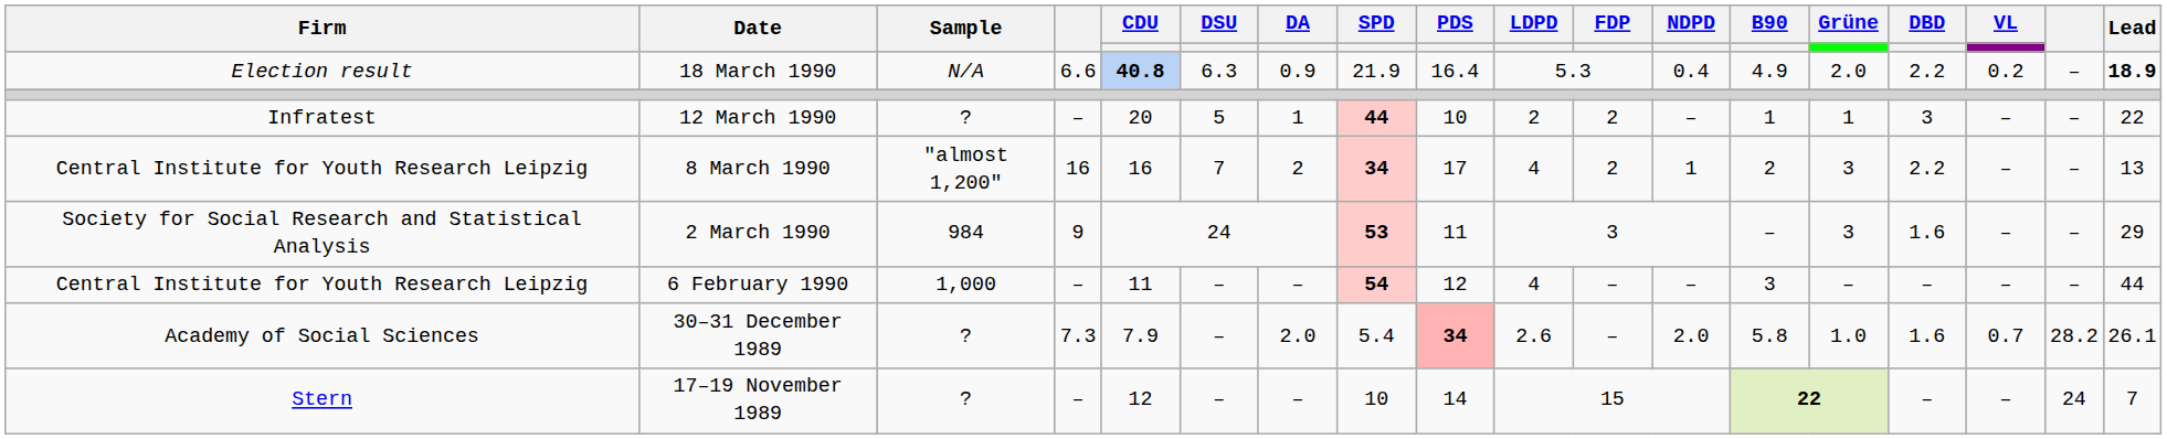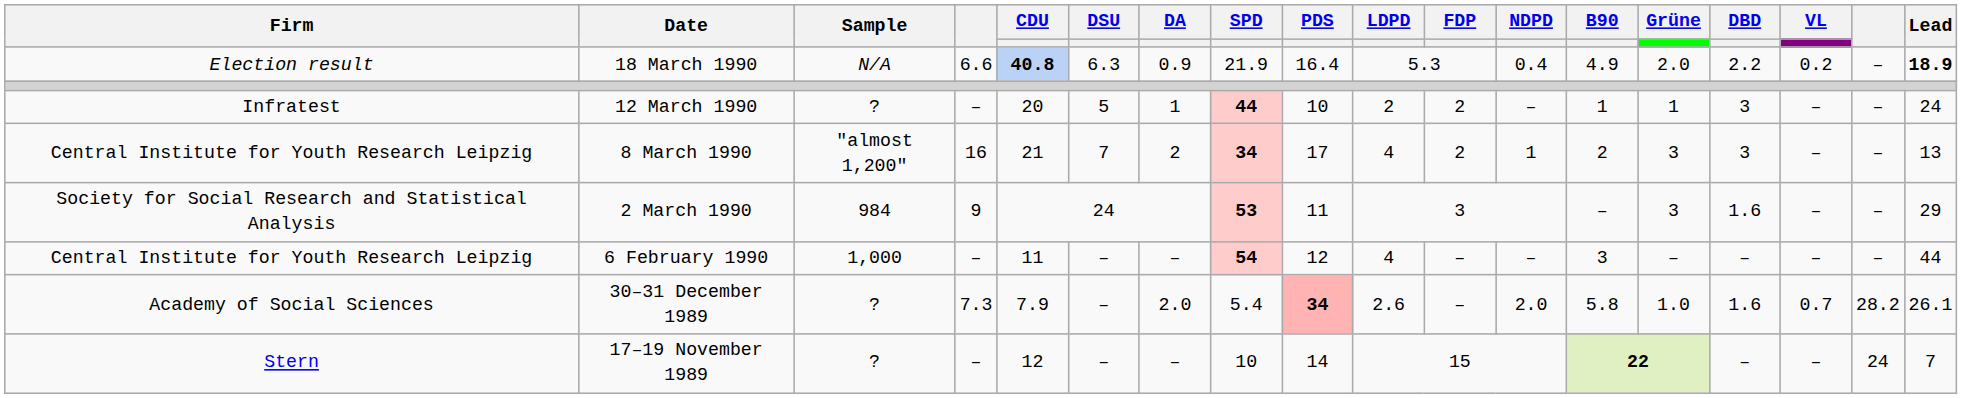12 March 1990 | Lead: 22 -> 24
8 March 1990 | CDU: 16 -> 21
8 March 1990 | DBD: 2.2 -> 3
